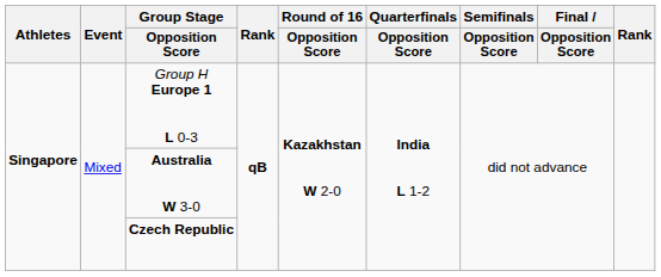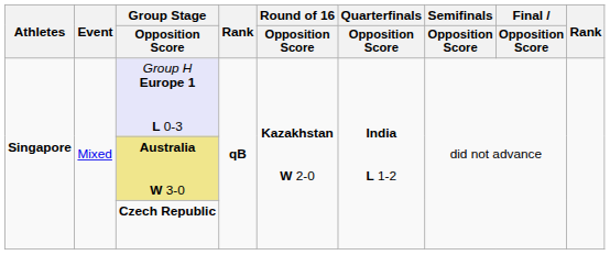Group H Europe 1 L 0-3 | Group Stage / Opposition Score: no background -> lavender background
Australia W 3-0 | Group Stage / Opposition Score: no background -> khaki background
